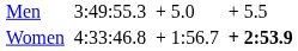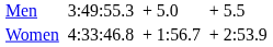Women | column 4: bold -> normal
